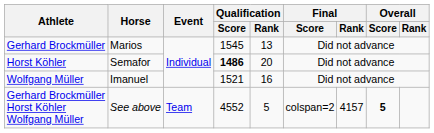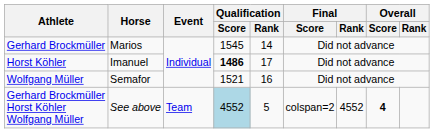Gerhard Brockmüller | Qualification / Rank: 13 -> 14
Horst Köhler | Horse: Semafor -> Imanuel
Horst Köhler | Qualification / Rank: 20 -> 17
Wolfgang Müller | Horse: Imanuel -> Semafor
Gerhard Brockmüller Horst Köhler Wolfgang Müller | Qualification / Score: no background -> lightblue background
Gerhard Brockmüller Horst Köhler Wolfgang Müller | Final / Rank: 4157 -> 4552
Gerhard Brockmüller Horst Köhler Wolfgang Müller | Overall / Score: 5 -> 4
